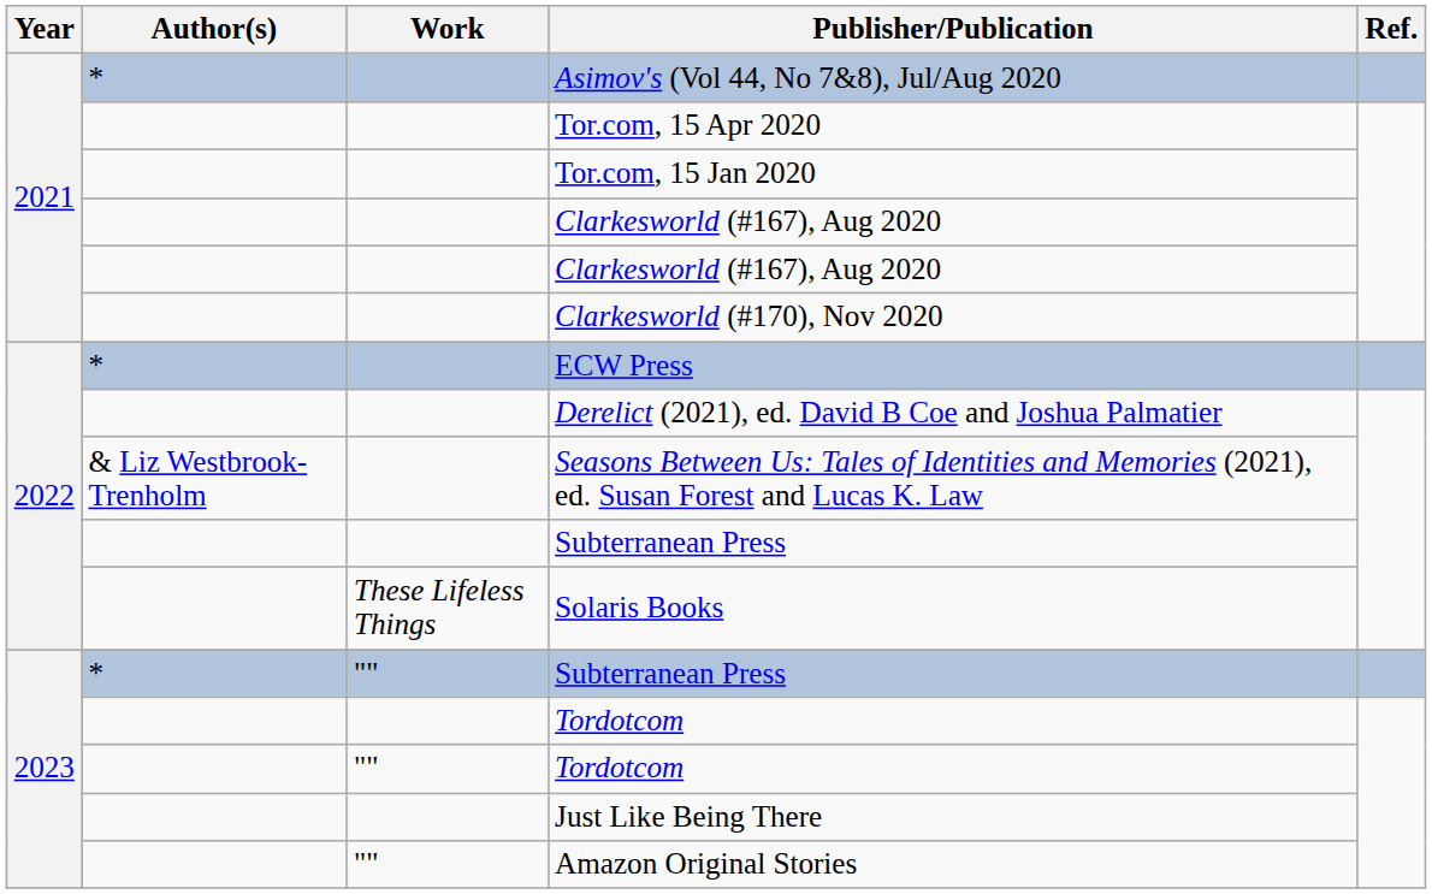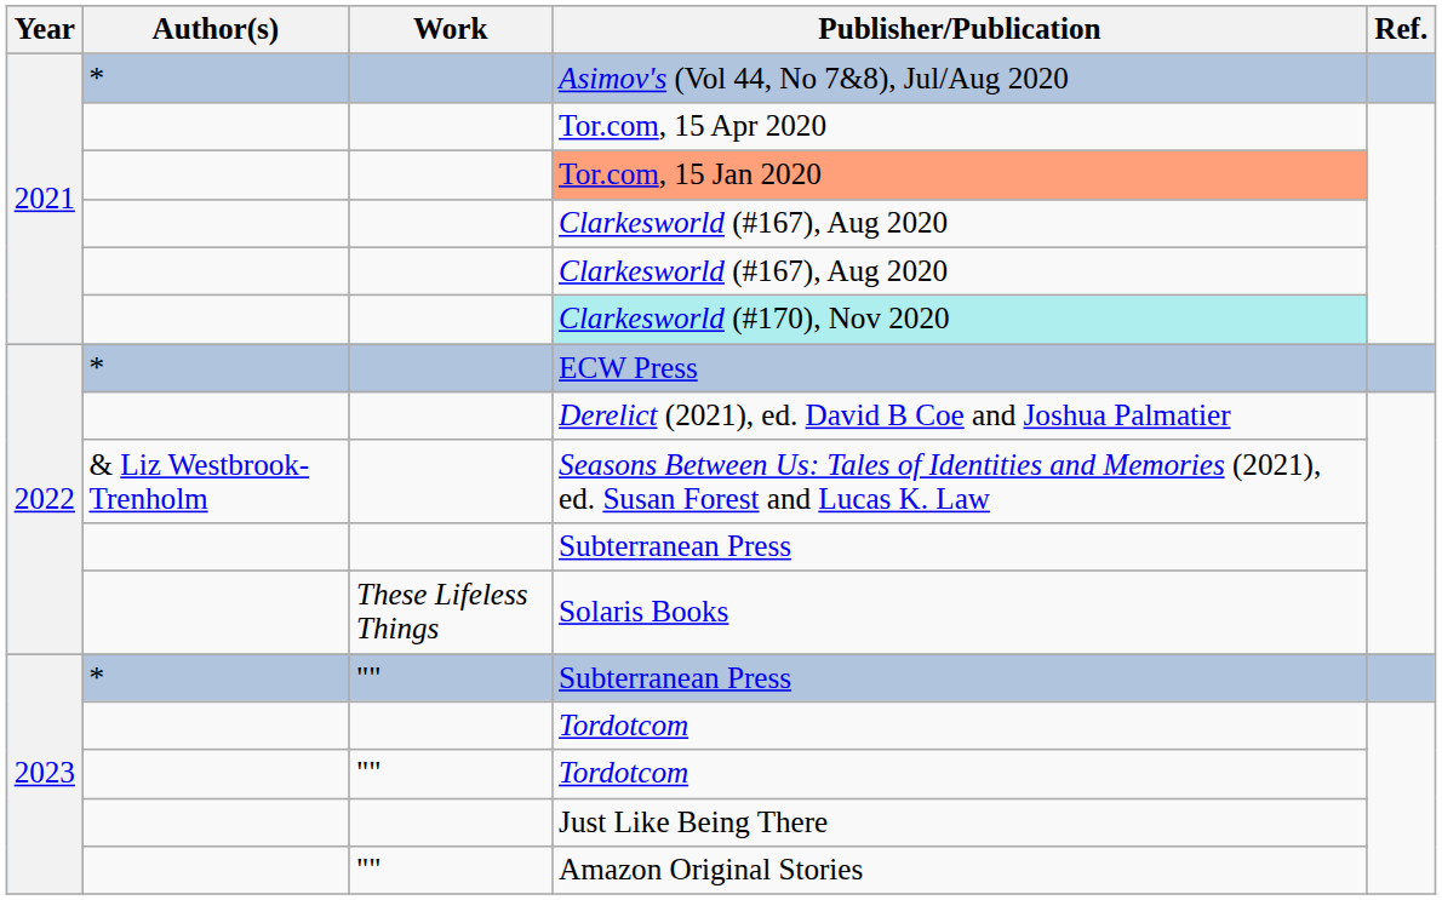Tor.com, 15 Jan 2020 | Publisher/Publication: no background -> lightsalmon background
Clarkesworld (#170), Nov 2020 | Publisher/Publication: no background -> paleturquoise background
